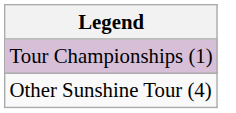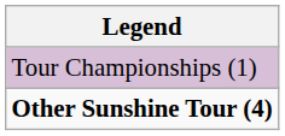row 3 | column 1: normal -> bold
